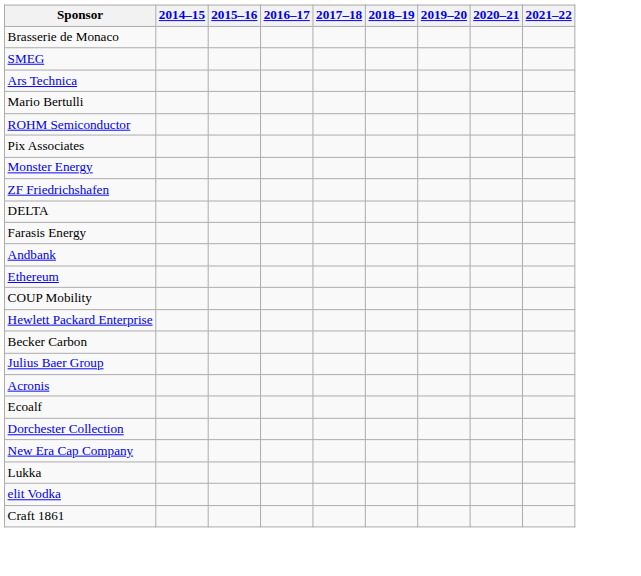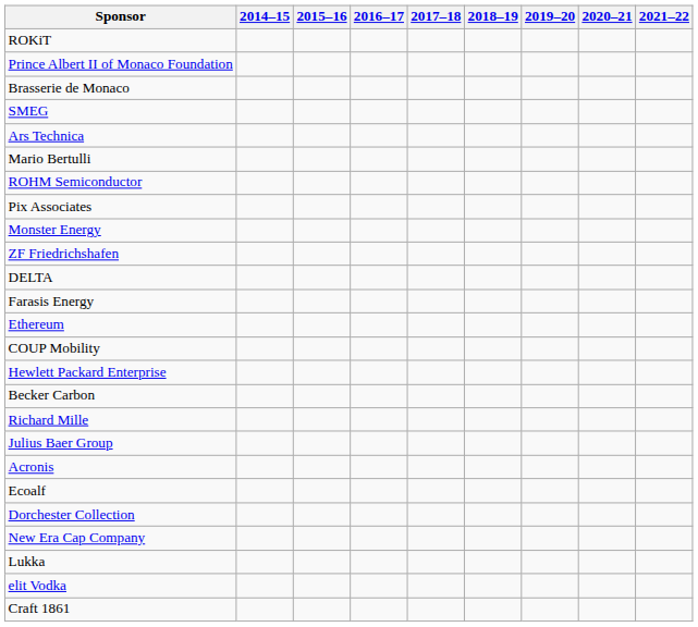+ row: ROKiT
+ row: Prince Albert II of Monaco Foundation
- row: Andbank
+ row: Richard Mille
